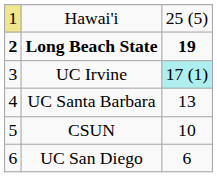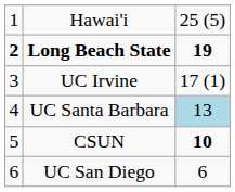Hawai'i | column 1: khaki background -> no background
UC Irvine | column 3: paleturquoise background -> no background
UC Santa Barbara | column 3: no background -> lightblue background
CSUN | column 3: normal -> bold
